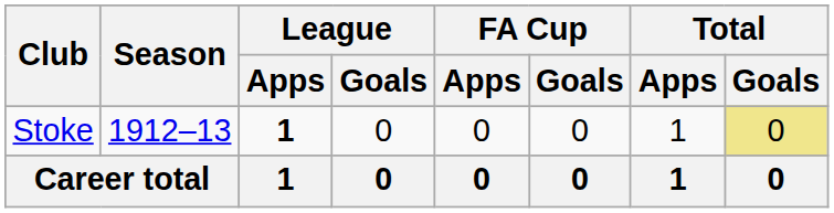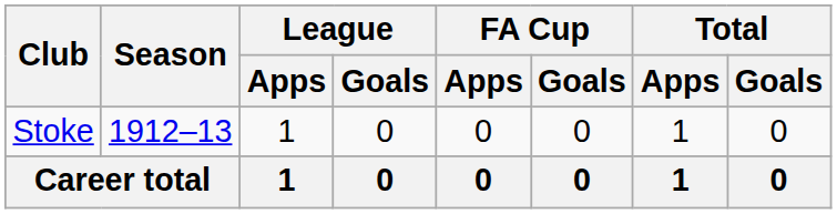Stoke | League / Apps: bold -> normal
Stoke | Total / Goals: khaki background -> no background
